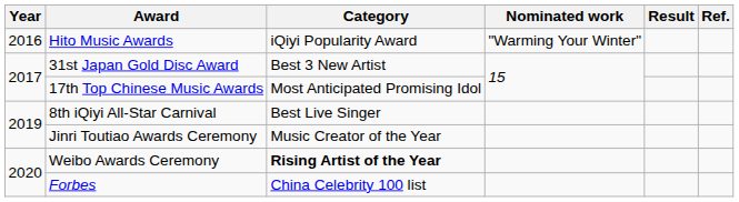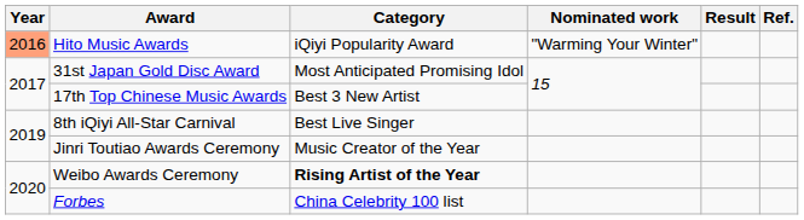Hito Music Awards | Year: no background -> lightsalmon background
31st Japan Gold Disc Award | Category: Best 3 New Artist -> Most Anticipated Promising Idol
17th Top Chinese Music Awards | Category: Most Anticipated Promising Idol -> Best 3 New Artist
